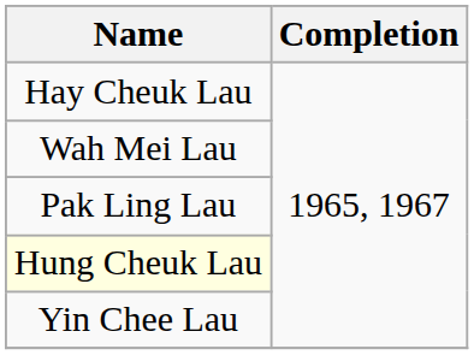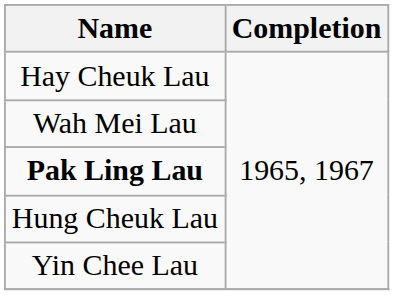Pak Ling Lau | Name: normal -> bold
Hung Cheuk Lau | Name: lightyellow background -> no background
